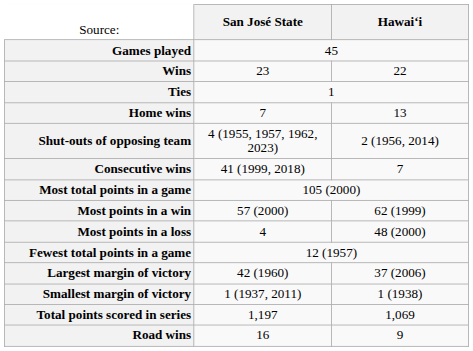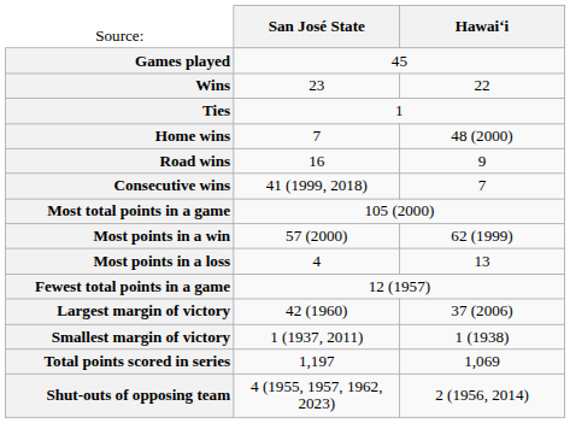Home wins | column 3: 13 -> 48 (2000)
rows swapped: Road wins <-> Shut-outs of opposing team
Most points in a loss | column 3: 48 (2000) -> 13
